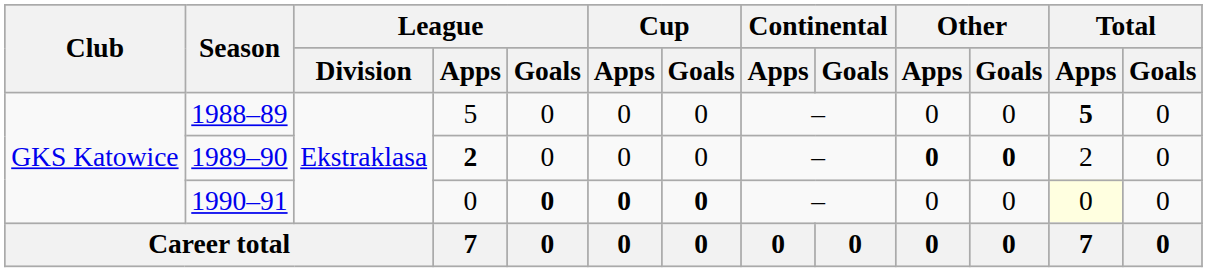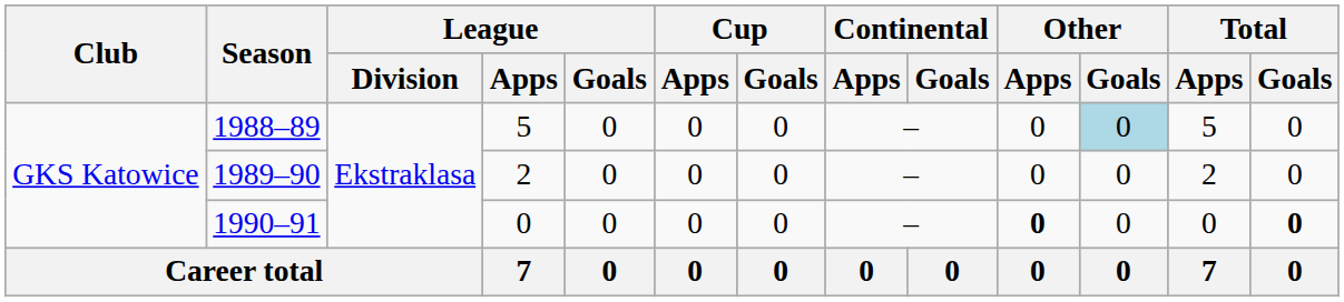1988–89 | Other / Goals: no background -> lightblue background
1988–89 | Total / Apps: bold -> normal
1989–90 | League / Apps: bold -> normal
1989–90 | Other / Apps: bold -> normal
1989–90 | Other / Goals: bold -> normal
1990–91 | League / Goals: bold -> normal
1990–91 | Cup / Apps: bold -> normal
1990–91 | Cup / Goals: bold -> normal
1990–91 | Other / Apps: normal -> bold
1990–91 | Total / Apps: lightyellow background -> no background
1990–91 | Total / Goals: normal -> bold
